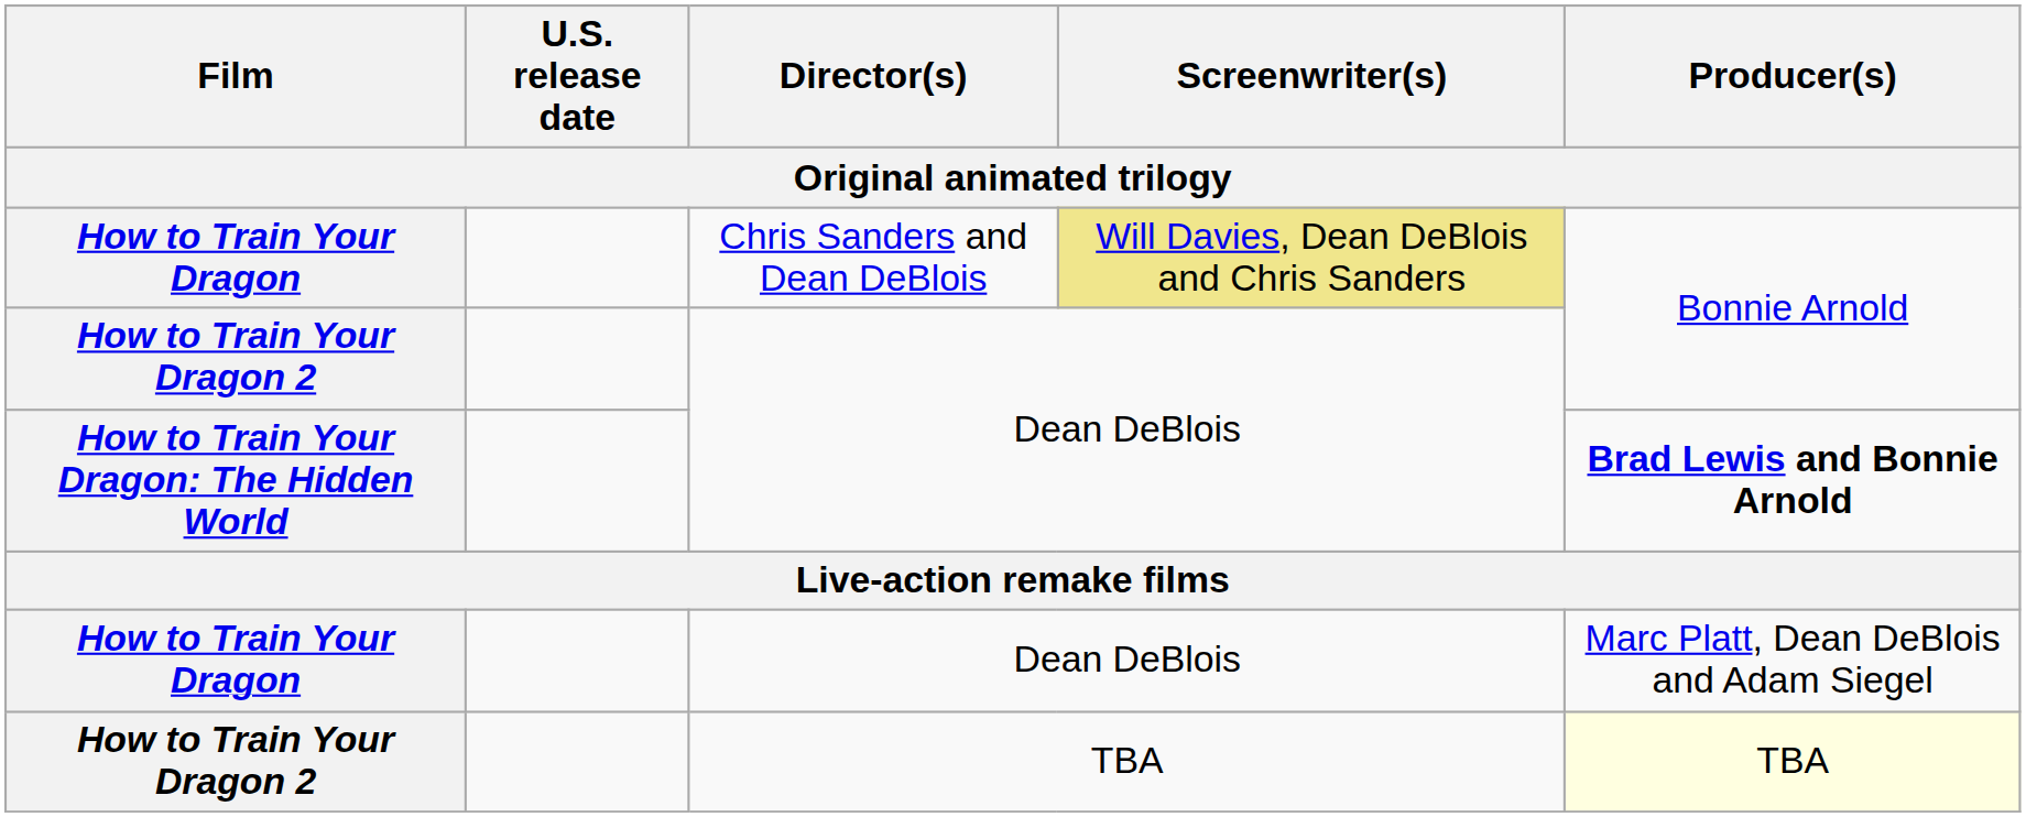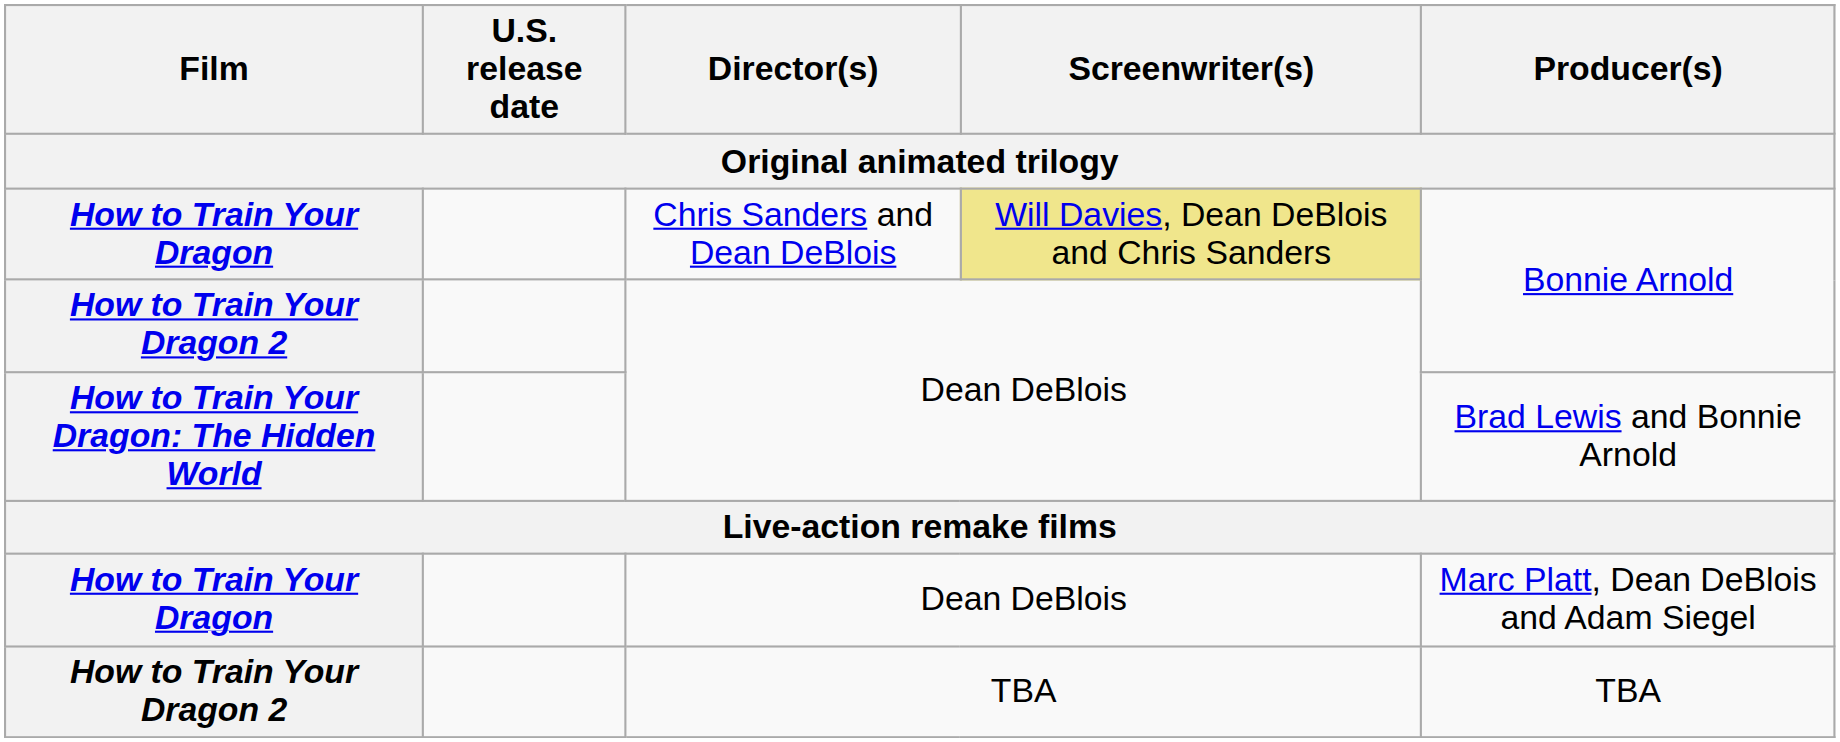How to Train Your Dragon: The Hidden World | Producer(s): bold -> normal
How to Train Your Dragon 2 / TBA | Producer(s): lightyellow background -> no background
